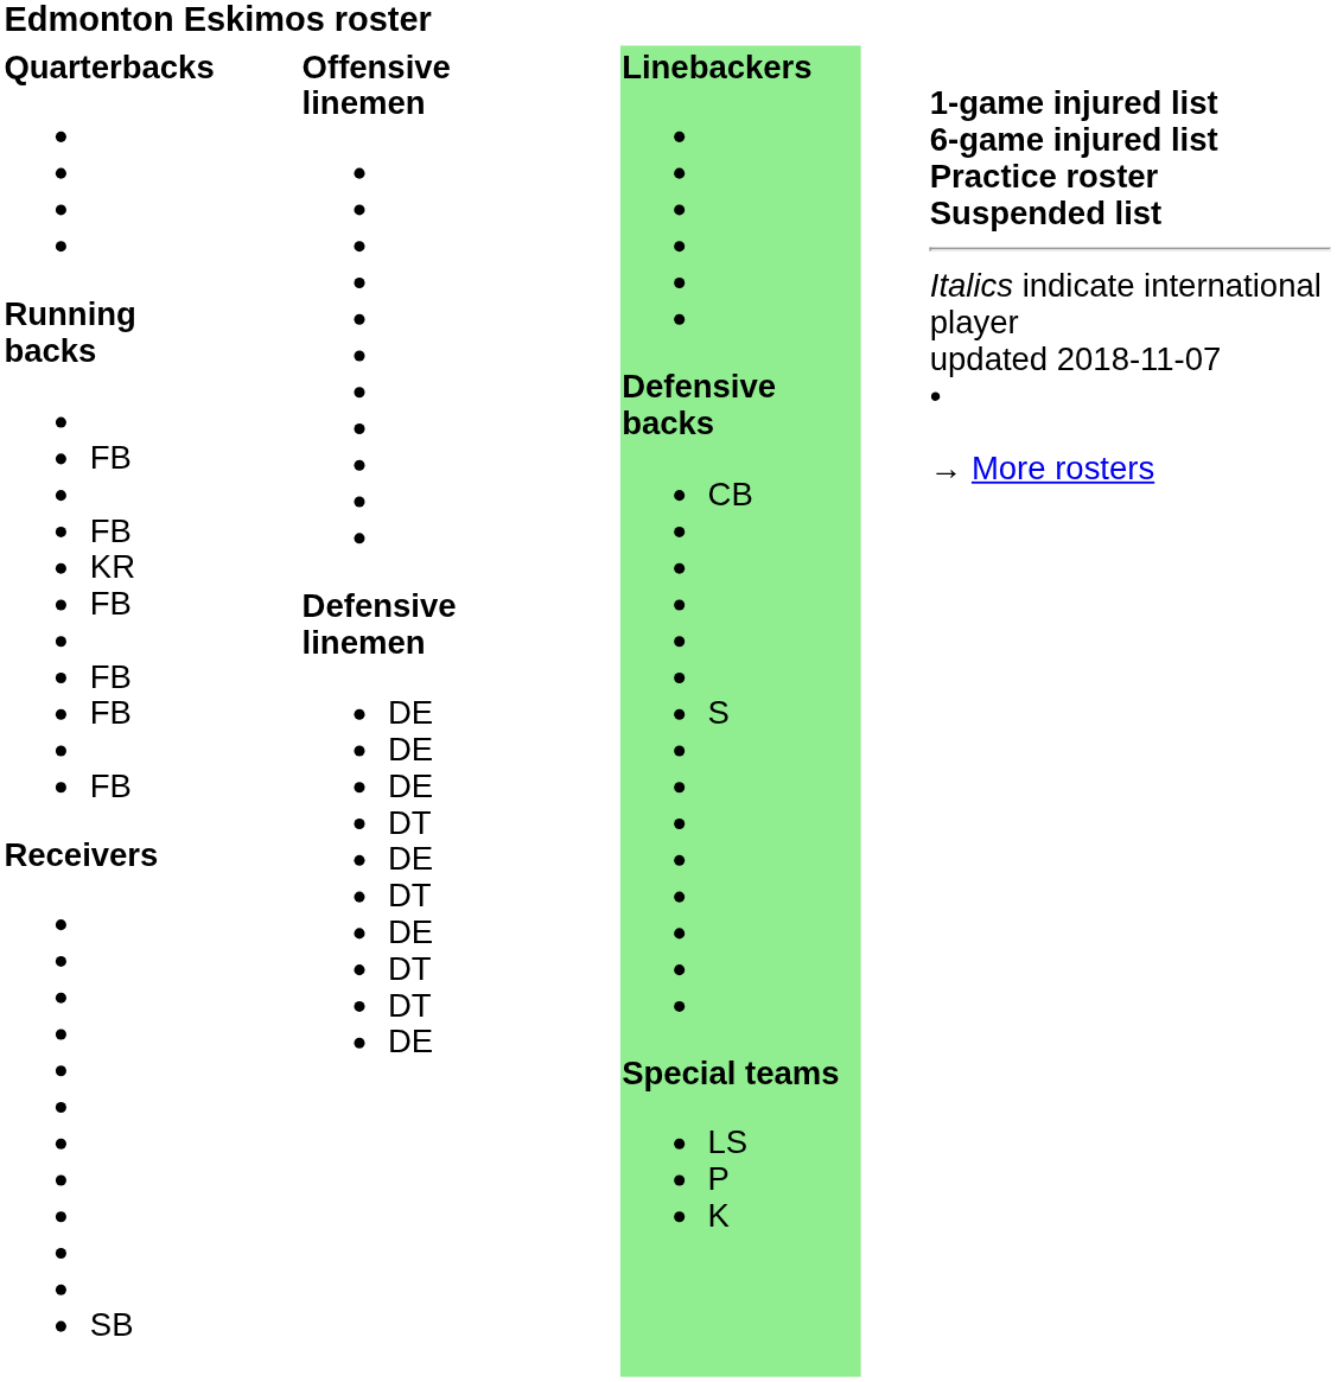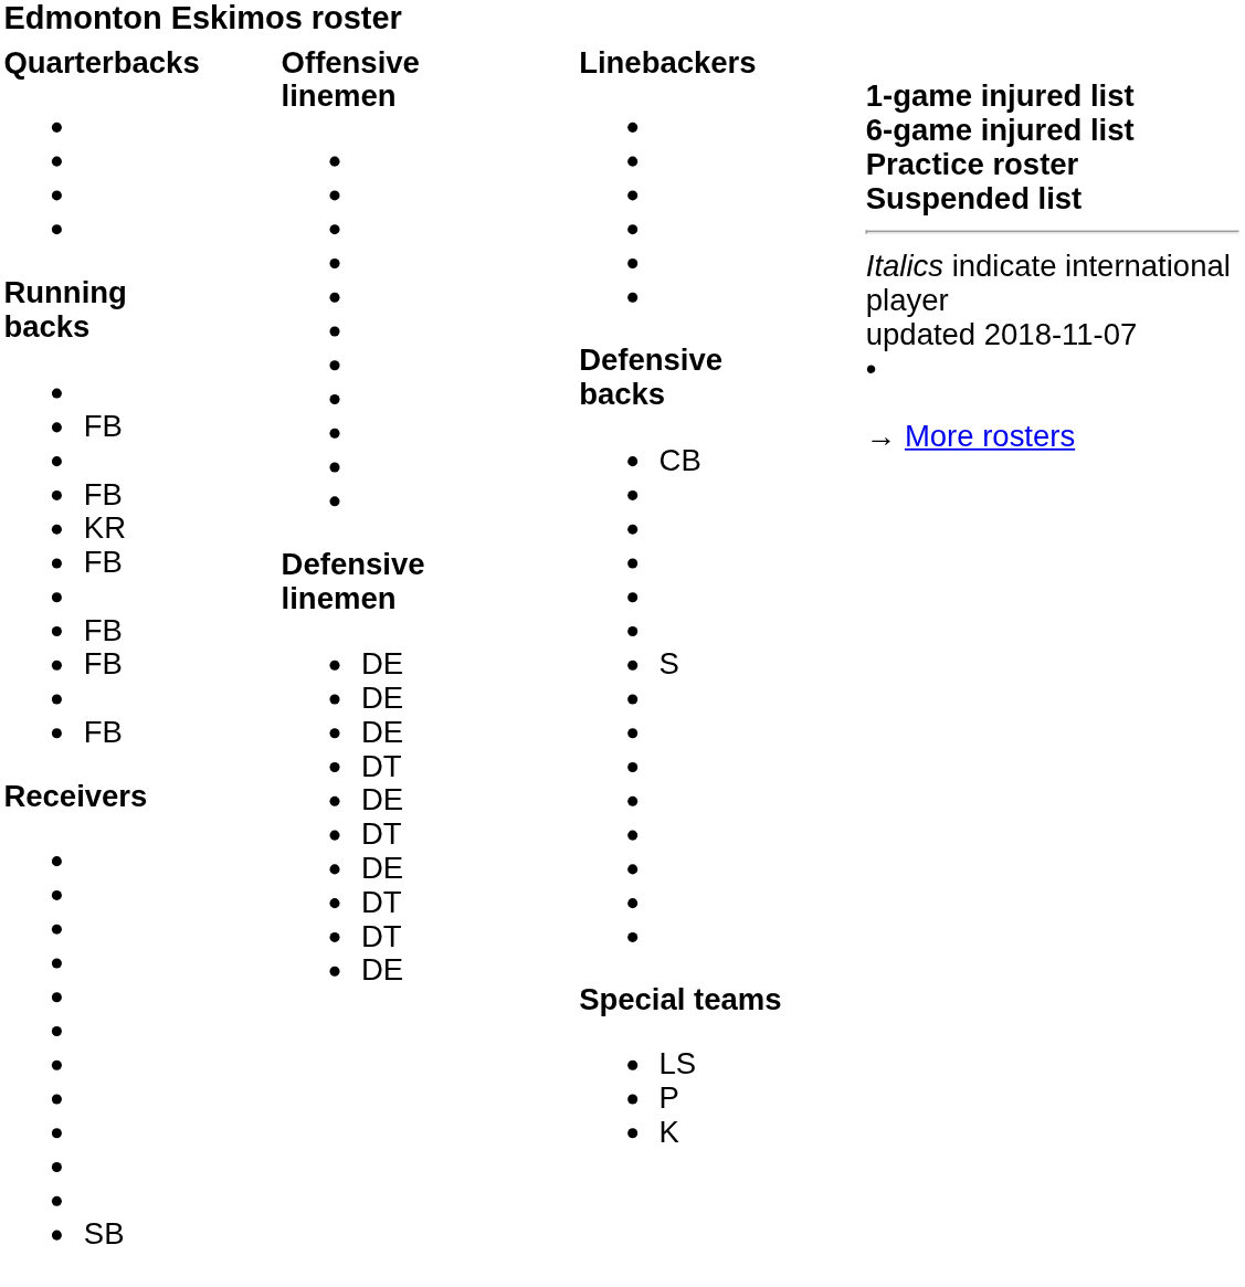Quarterbacks Running backs FB FB KR FB FB FB FB Receivers SB | column 3: lightgreen background -> no background
